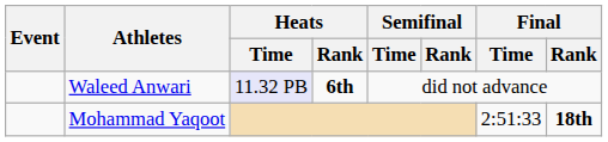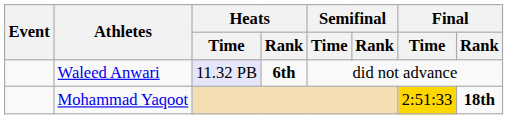Mohammad Yaqoot | Final / Time: no background -> gold background
